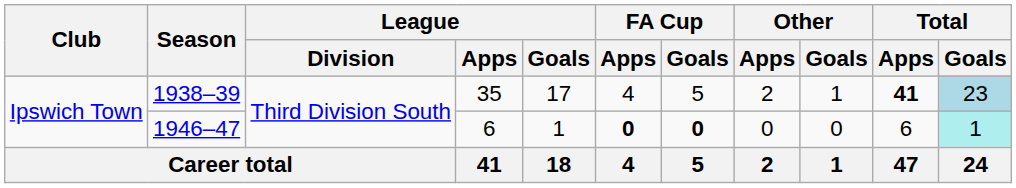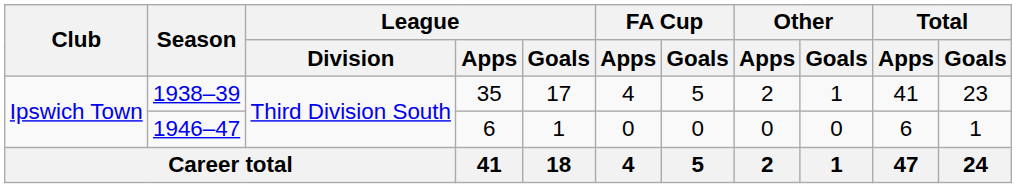1938–39 | Total / Apps: bold -> normal
1938–39 | Total / Goals: lightblue background -> no background
1946–47 | FA Cup / Apps: bold -> normal
1946–47 | FA Cup / Goals: bold -> normal
1946–47 | Total / Goals: paleturquoise background -> no background
